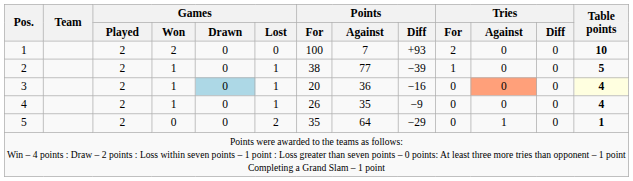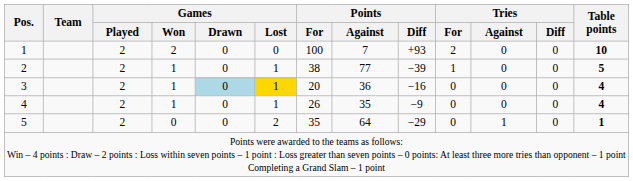3 | Games / Lost: no background -> gold background
3 | Tries / Against: lightsalmon background -> no background
3 | Table points: lightyellow background -> no background
